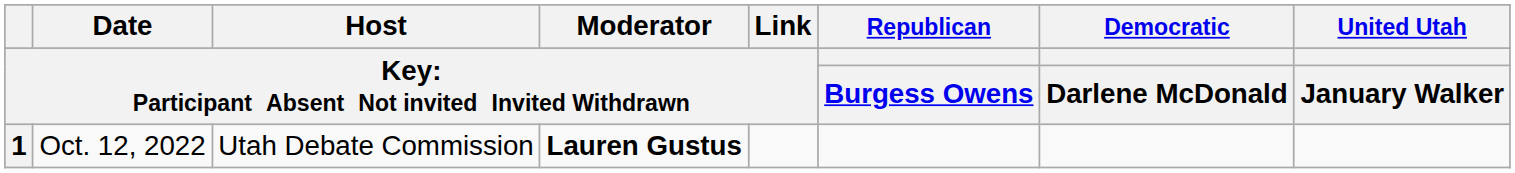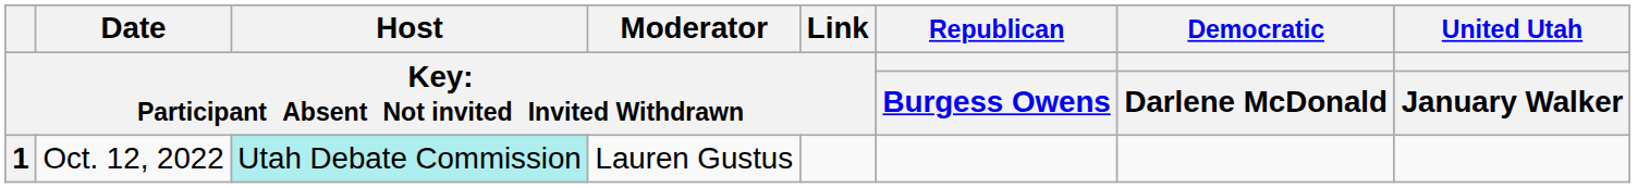1 | column 3: no background -> paleturquoise background
1 | column 4: bold -> normal
